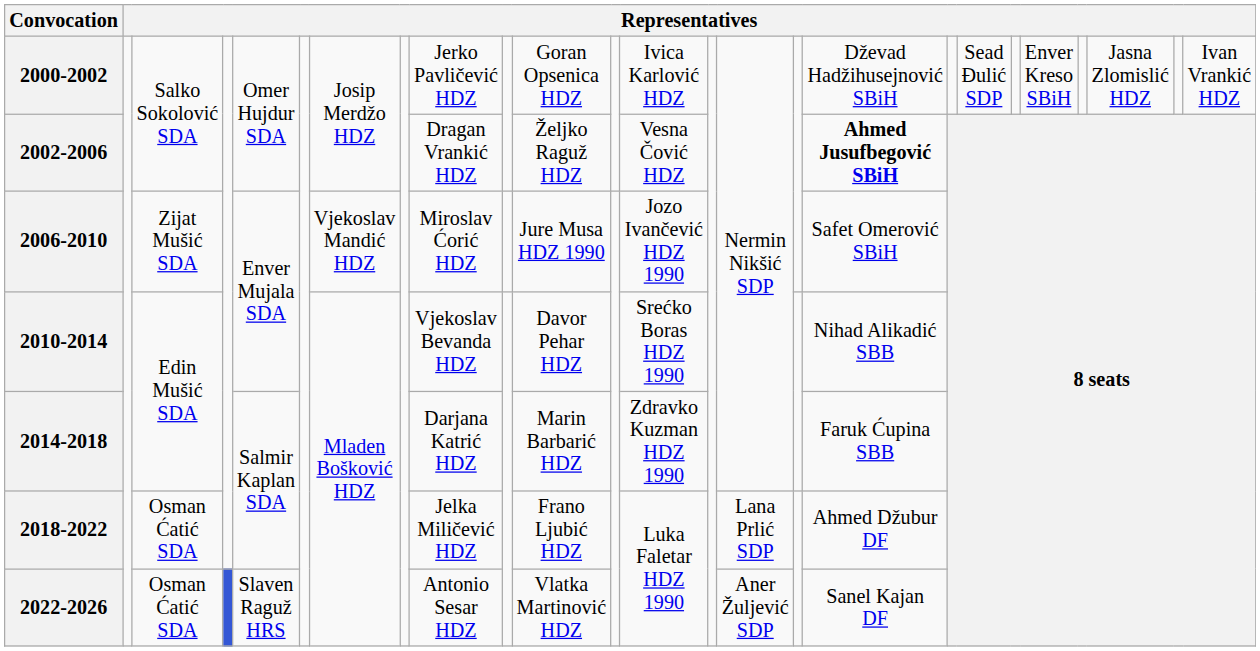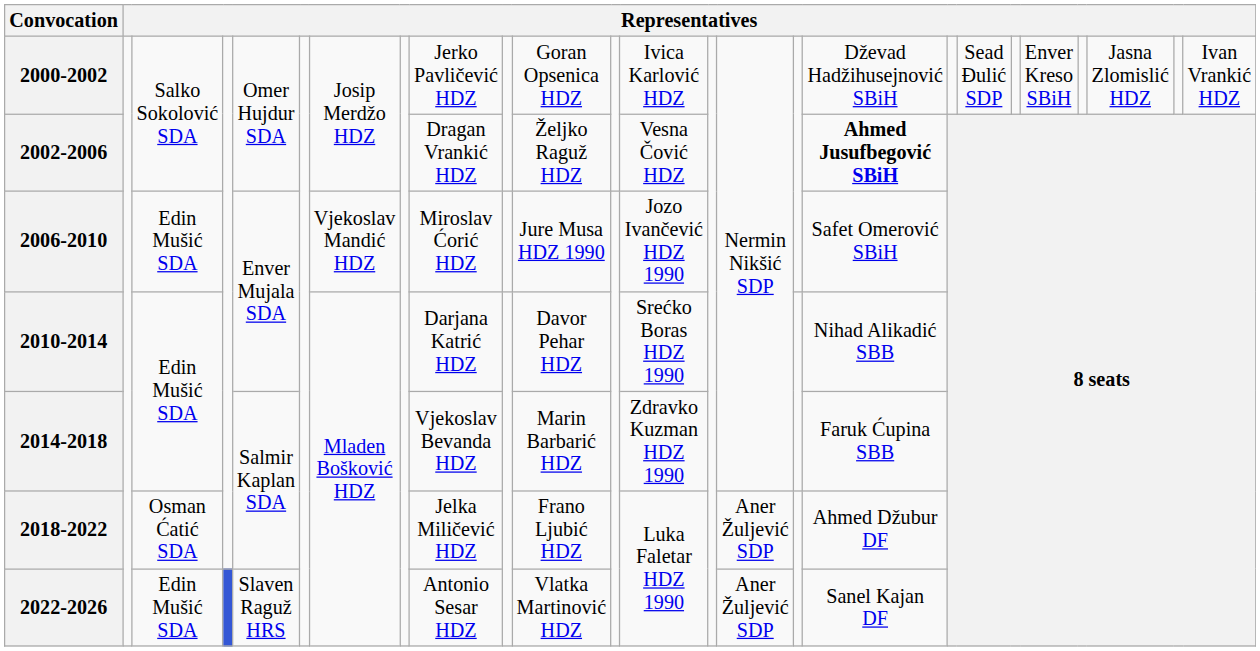2006-2010 | column 3: Zijat Mušić SDA -> Edin Mušić SDA
2010-2014 | column 9: Vjekoslav Bevanda HDZ -> Darjana Katrić HDZ
2014-2018 | column 9: Darjana Katrić HDZ -> Vjekoslav Bevanda HDZ
2018-2022 | column 15: Lana Prlić SDP -> Aner Žuljević SDP
2022-2026 | column 3: Osman Ćatić SDA -> Edin Mušić SDA
